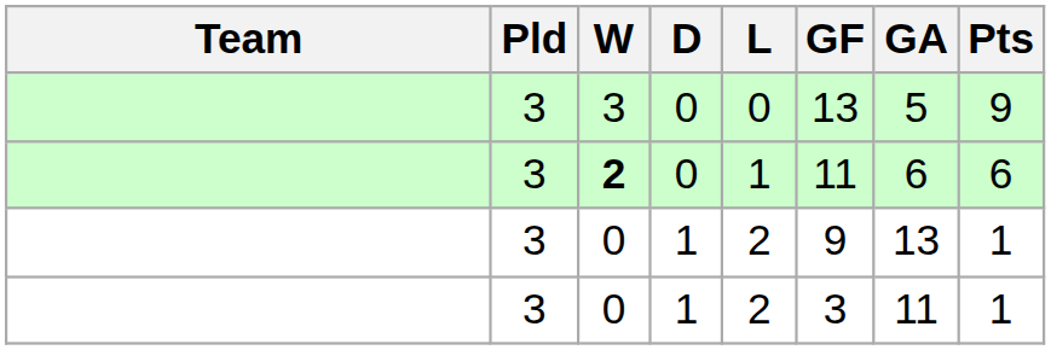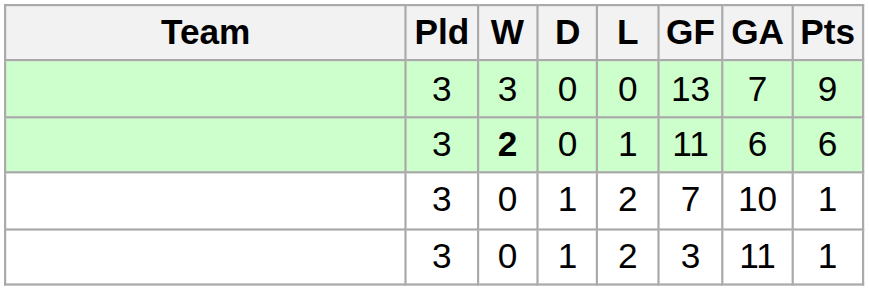row 2 | GA: 5 -> 7
row 4 | GF: 9 -> 7
row 4 | GA: 13 -> 10
